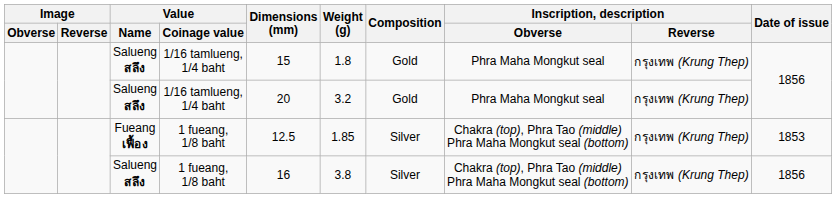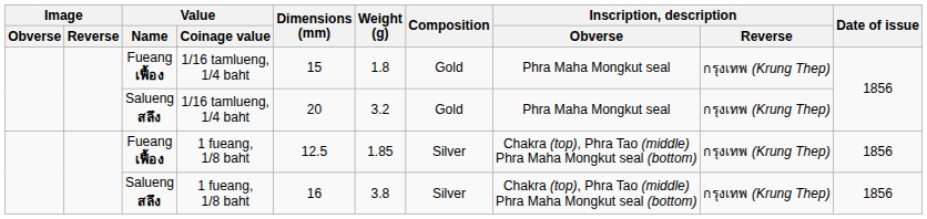row 3 | Value / Name: Salueng สลึง -> Fueang เฟื้อง
row 5 | Date of issue: 1853 -> 1856
